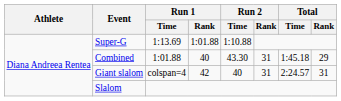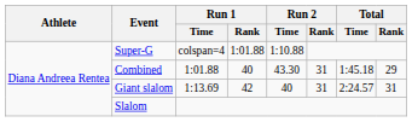Super-G | Run 1 / Time: 1:13.69 -> colspan=4
Giant slalom | Run 1 / Time: colspan=4 -> 1:13.69
